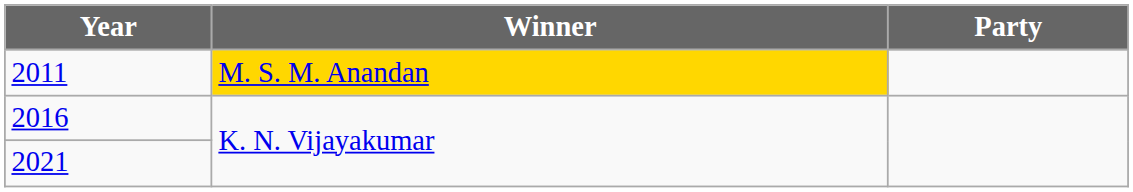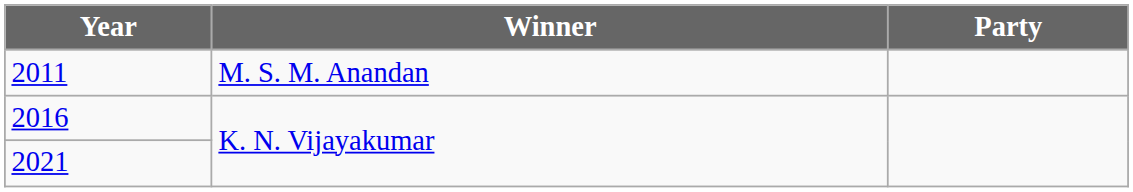2011 | Winner: gold background -> no background
